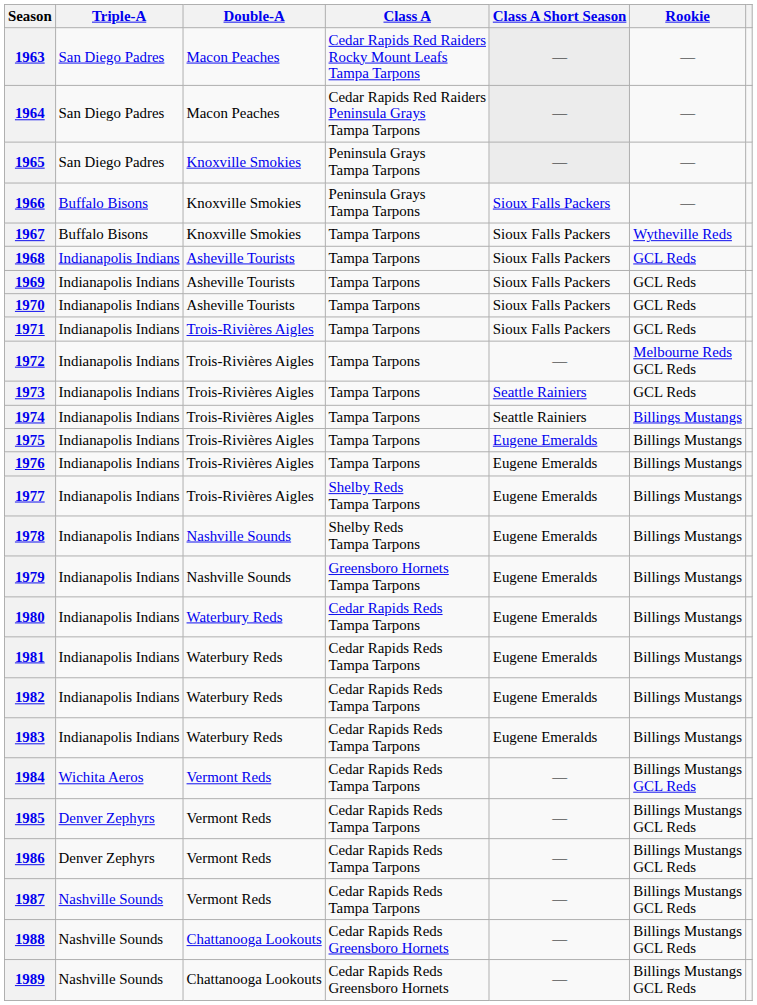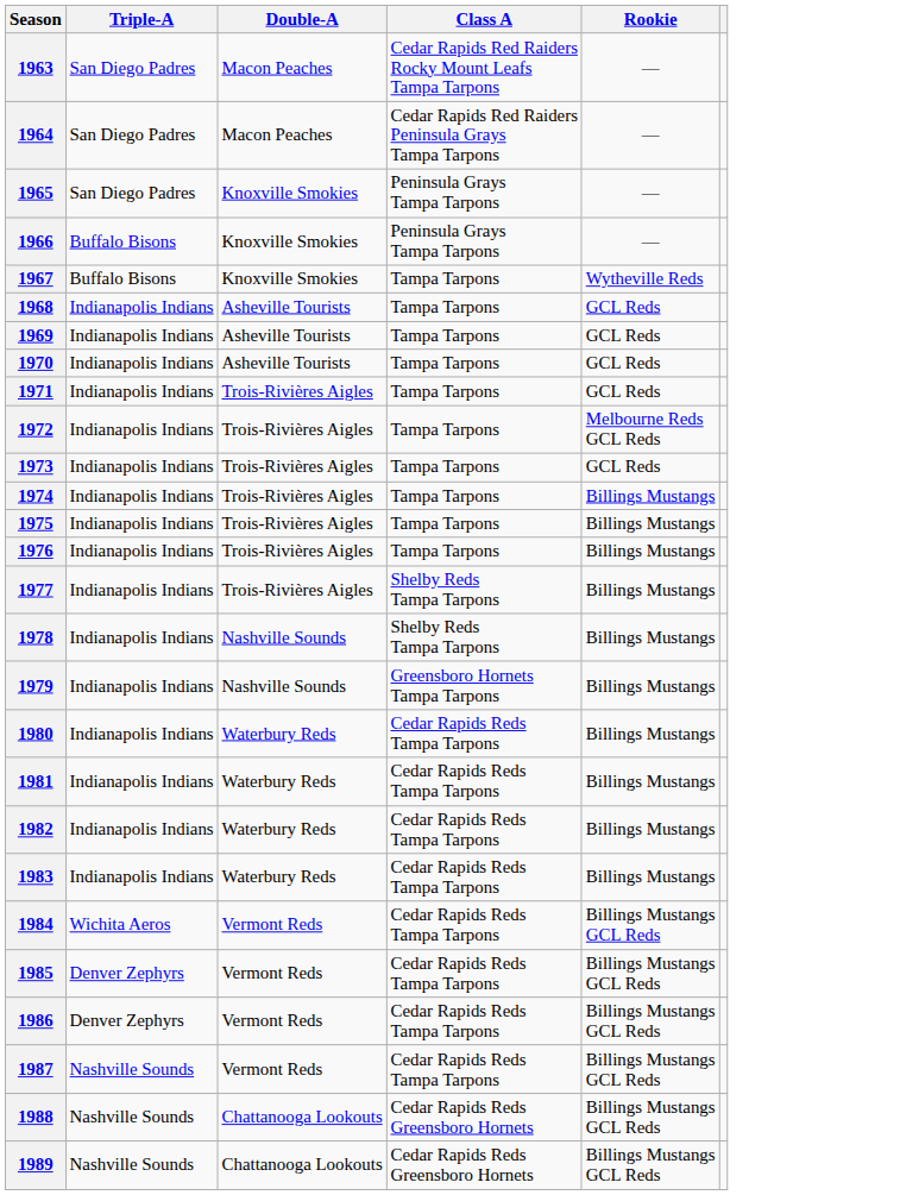- column: Class A Short Season | — | — | — | Sioux Falls Packers | Sioux Falls Packers | Sioux Falls Packers | Sioux Falls Packers | Sioux Falls Packers | Sioux Falls Packers | — | Seattle Rainiers | Seattle Rainiers | Eugene Emeralds | Eugene Emeralds | Eugene Emeralds | Eugene Emeralds | Eugene Emeralds | Eugene Emeralds | Eugene Emeralds | Eugene Emeralds | Eugene Emeralds | — | — | — | — | — | —
